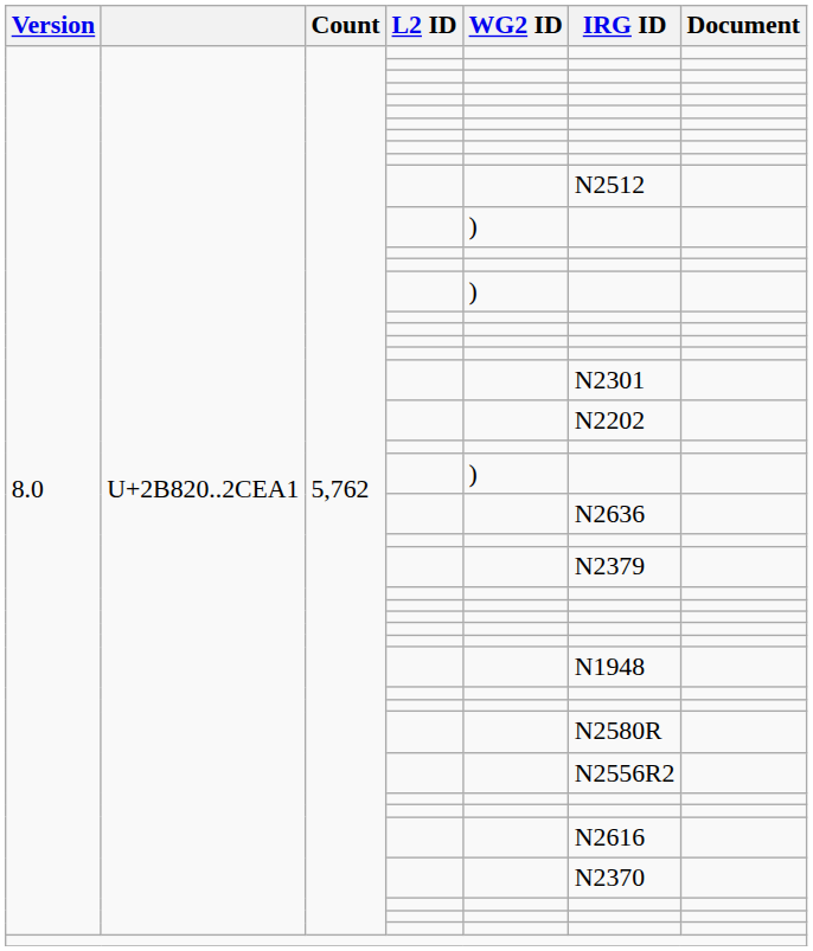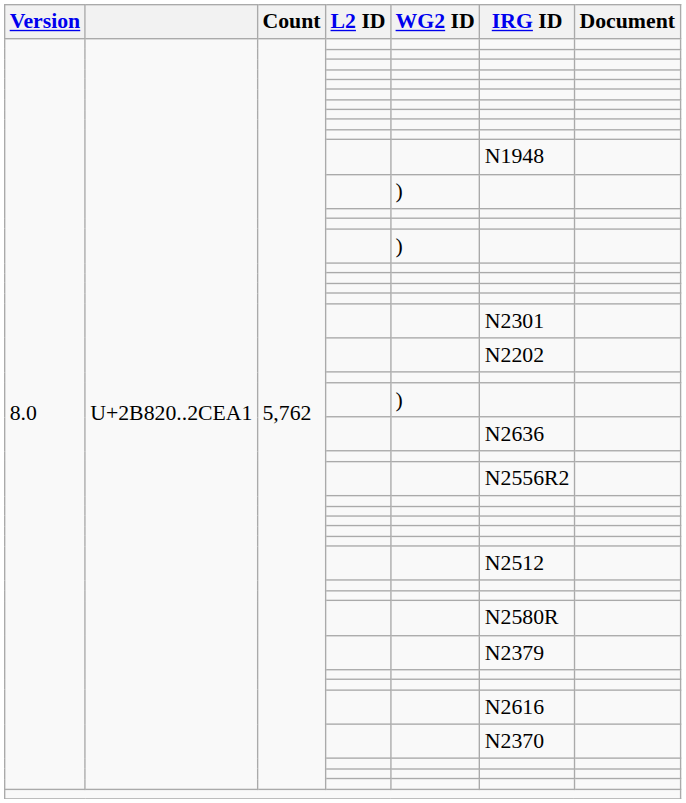row 12 | IRG ID: N2512 -> N1948
row 27 | IRG ID: N2379 -> N2556R2
row 33 | IRG ID: N1948 -> N2512
row 37 | IRG ID: N2556R2 -> N2379
